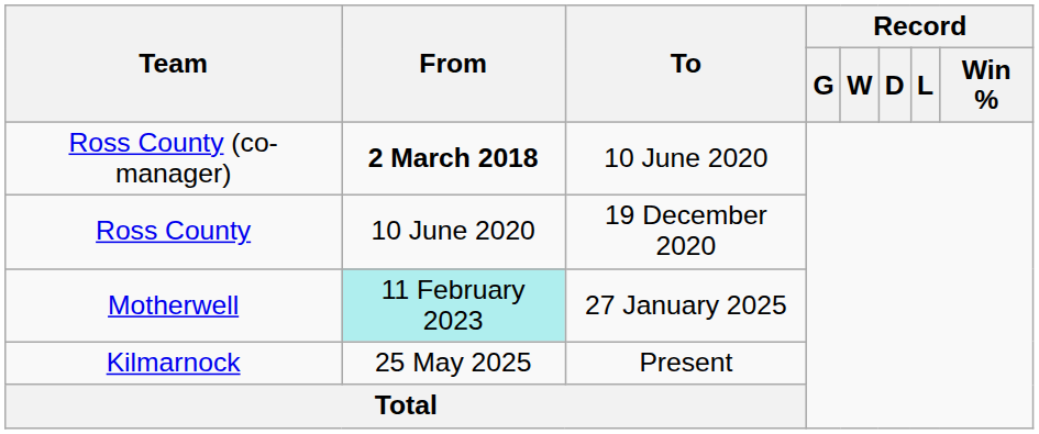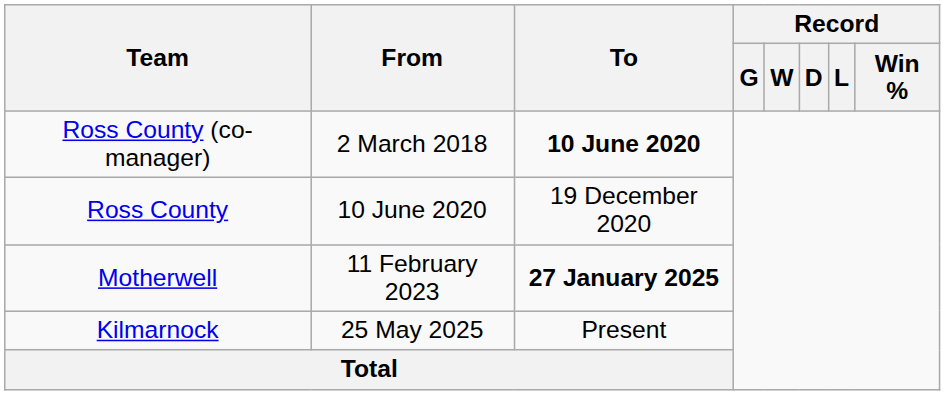Ross County (co-manager) | From: bold -> normal
Ross County (co-manager) | To: normal -> bold
Motherwell | From: paleturquoise background -> no background
Motherwell | To: normal -> bold
